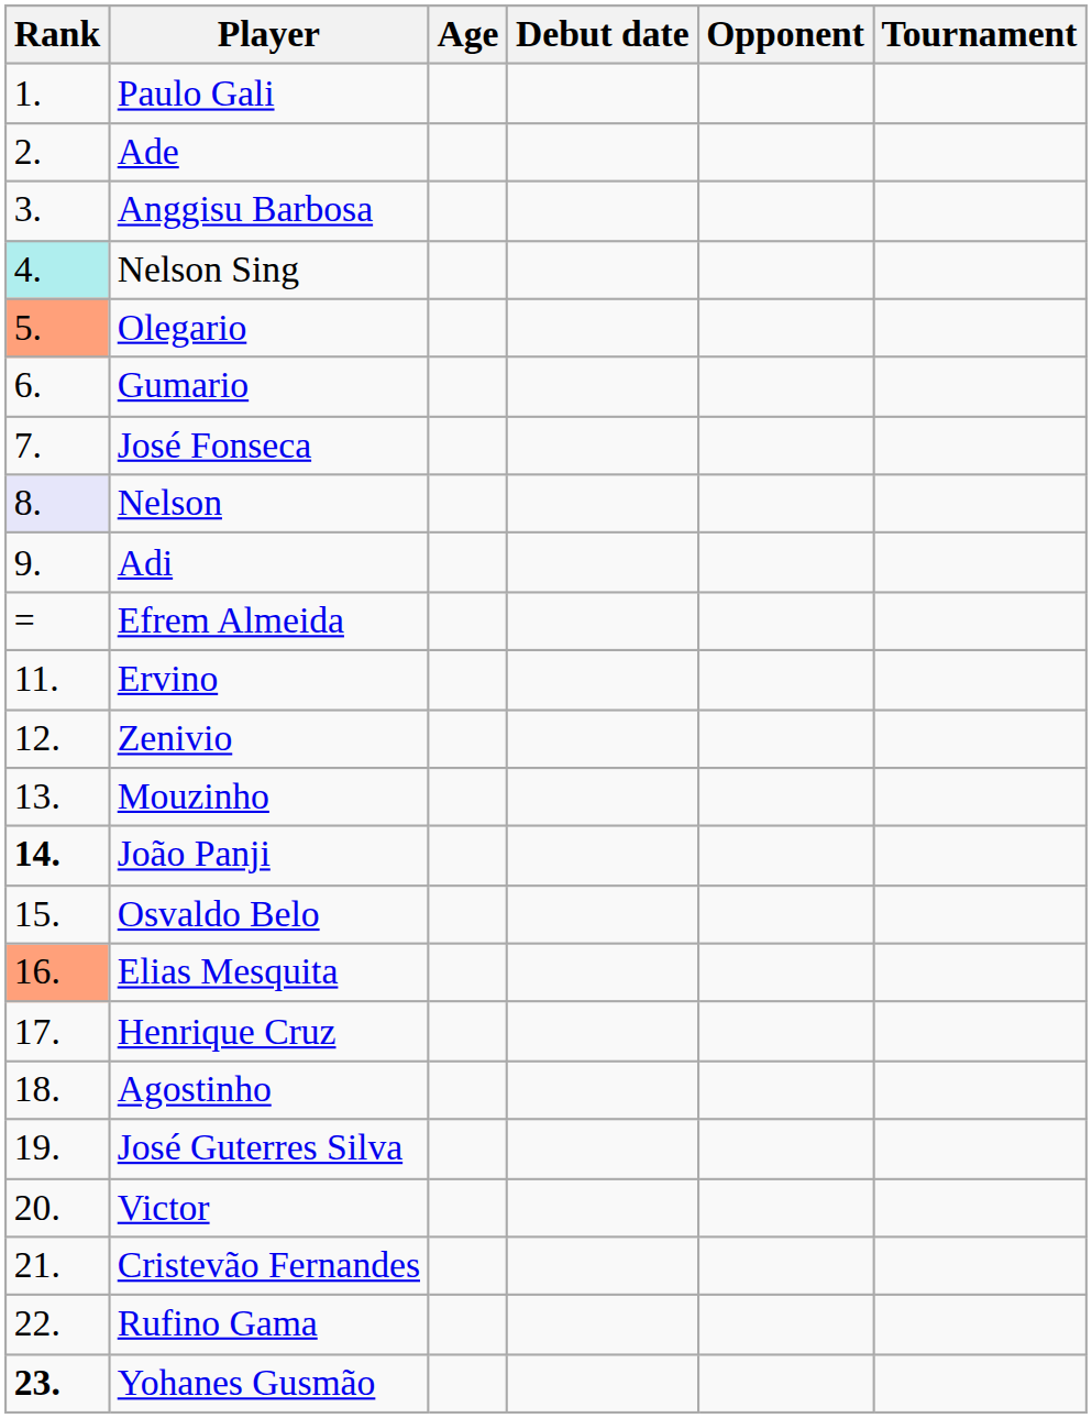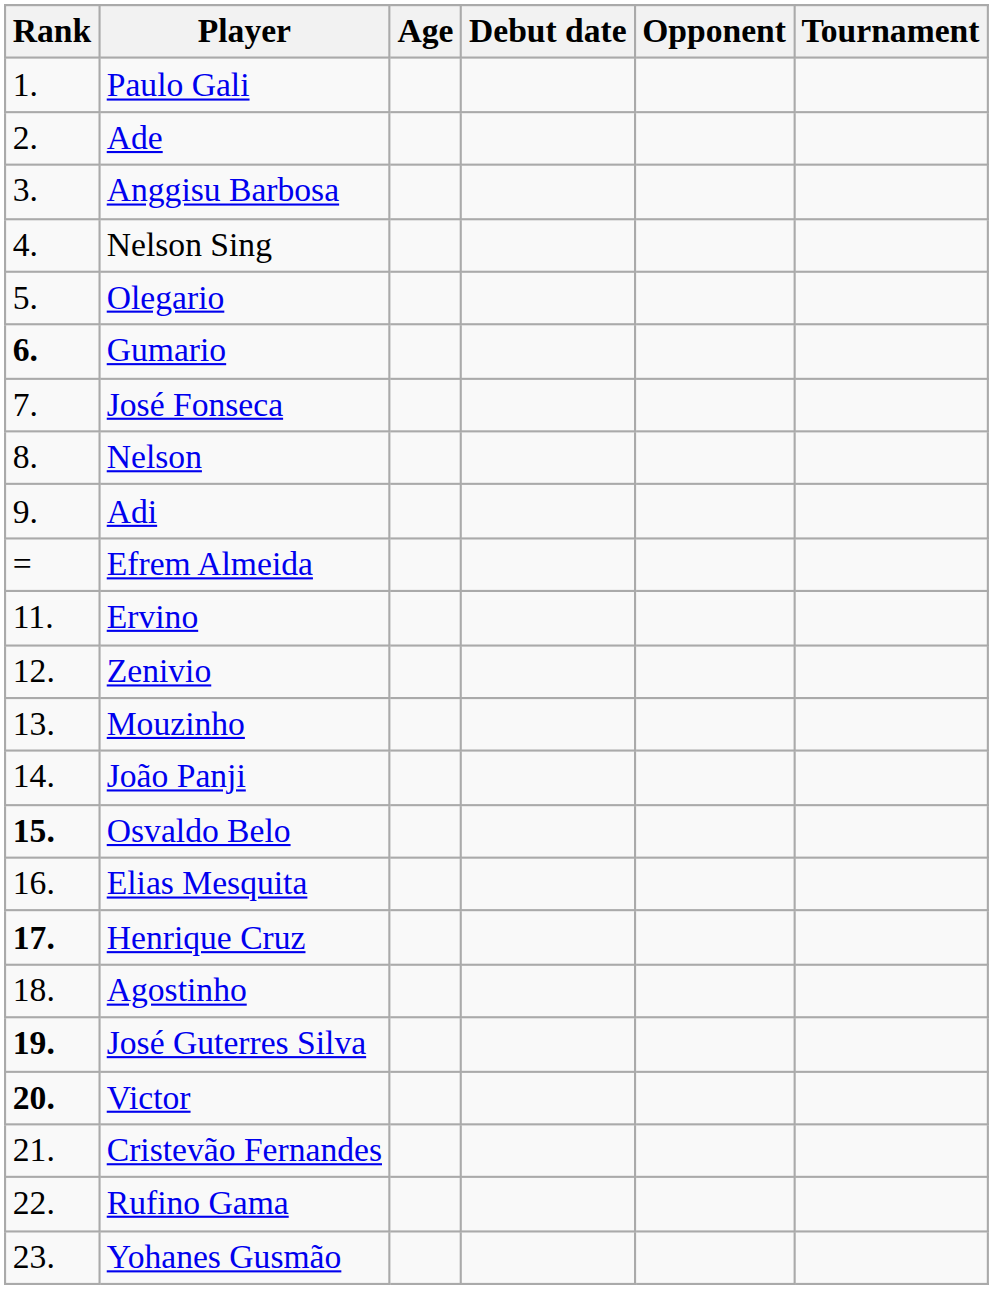Nelson Sing | Rank: paleturquoise background -> no background
Olegario | Rank: lightsalmon background -> no background
Gumario | Rank: normal -> bold
Nelson | Rank: lavender background -> no background
João Panji | Rank: bold -> normal
Osvaldo Belo | Rank: normal -> bold
Elias Mesquita | Rank: lightsalmon background -> no background
Henrique Cruz | Rank: normal -> bold
José Guterres Silva | Rank: normal -> bold
Victor | Rank: normal -> bold
Yohanes Gusmão | Rank: bold -> normal
